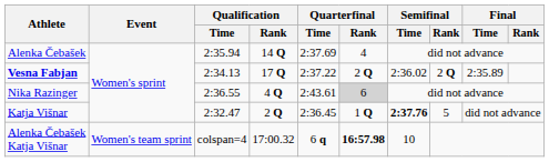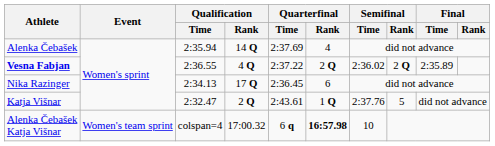Vesna Fabjan | Qualification / Time: 2:34.13 -> 2:36.55
Vesna Fabjan | Qualification / Rank: 17 Q -> 4 Q
Nika Razinger | Qualification / Time: 2:36.55 -> 2:34.13
Nika Razinger | Qualification / Rank: 4 Q -> 17 Q
Nika Razinger | Quarterfinal / Time: 2:43.61 -> 2:36.45
Nika Razinger | Quarterfinal / Rank: lightgrey background -> no background
Katja Višnar | Quarterfinal / Time: 2:36.45 -> 2:43.61
Katja Višnar | Semifinal / Time: bold -> normal
